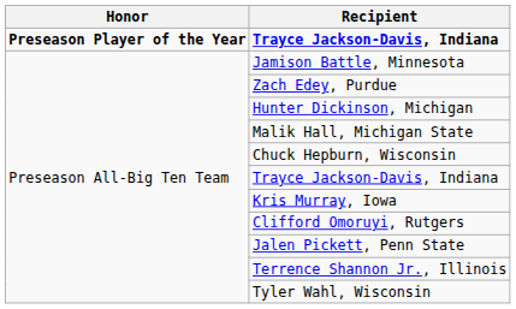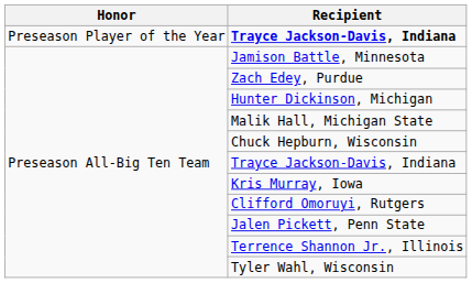row 2 | Honor: bold -> normal
